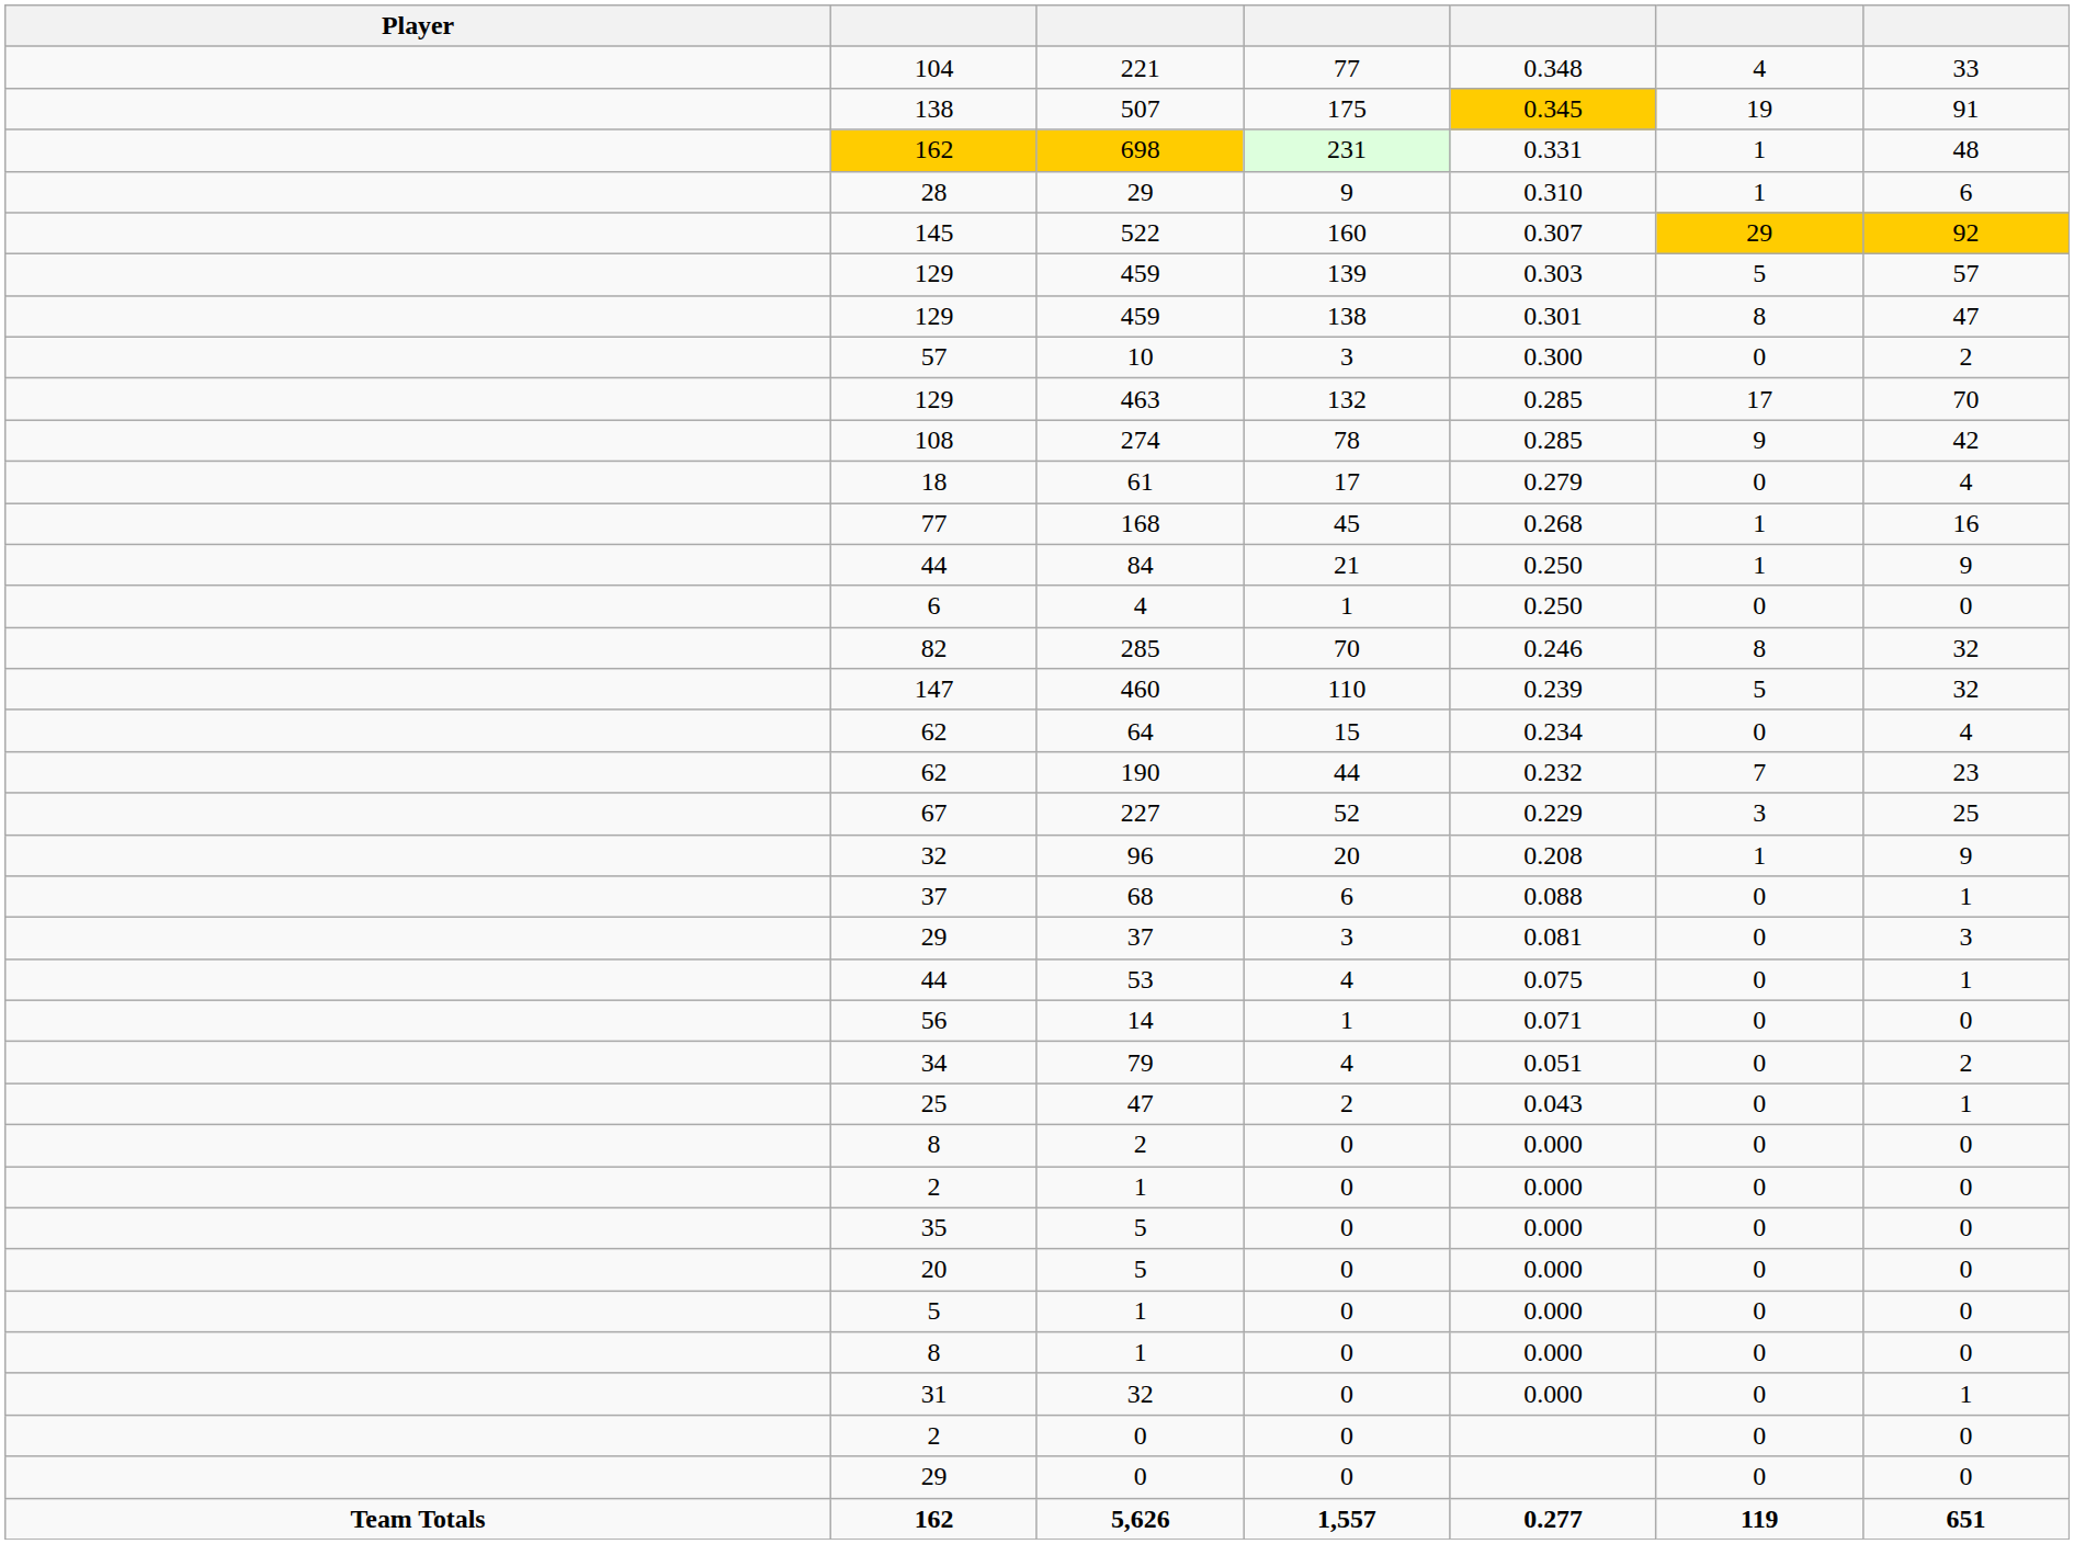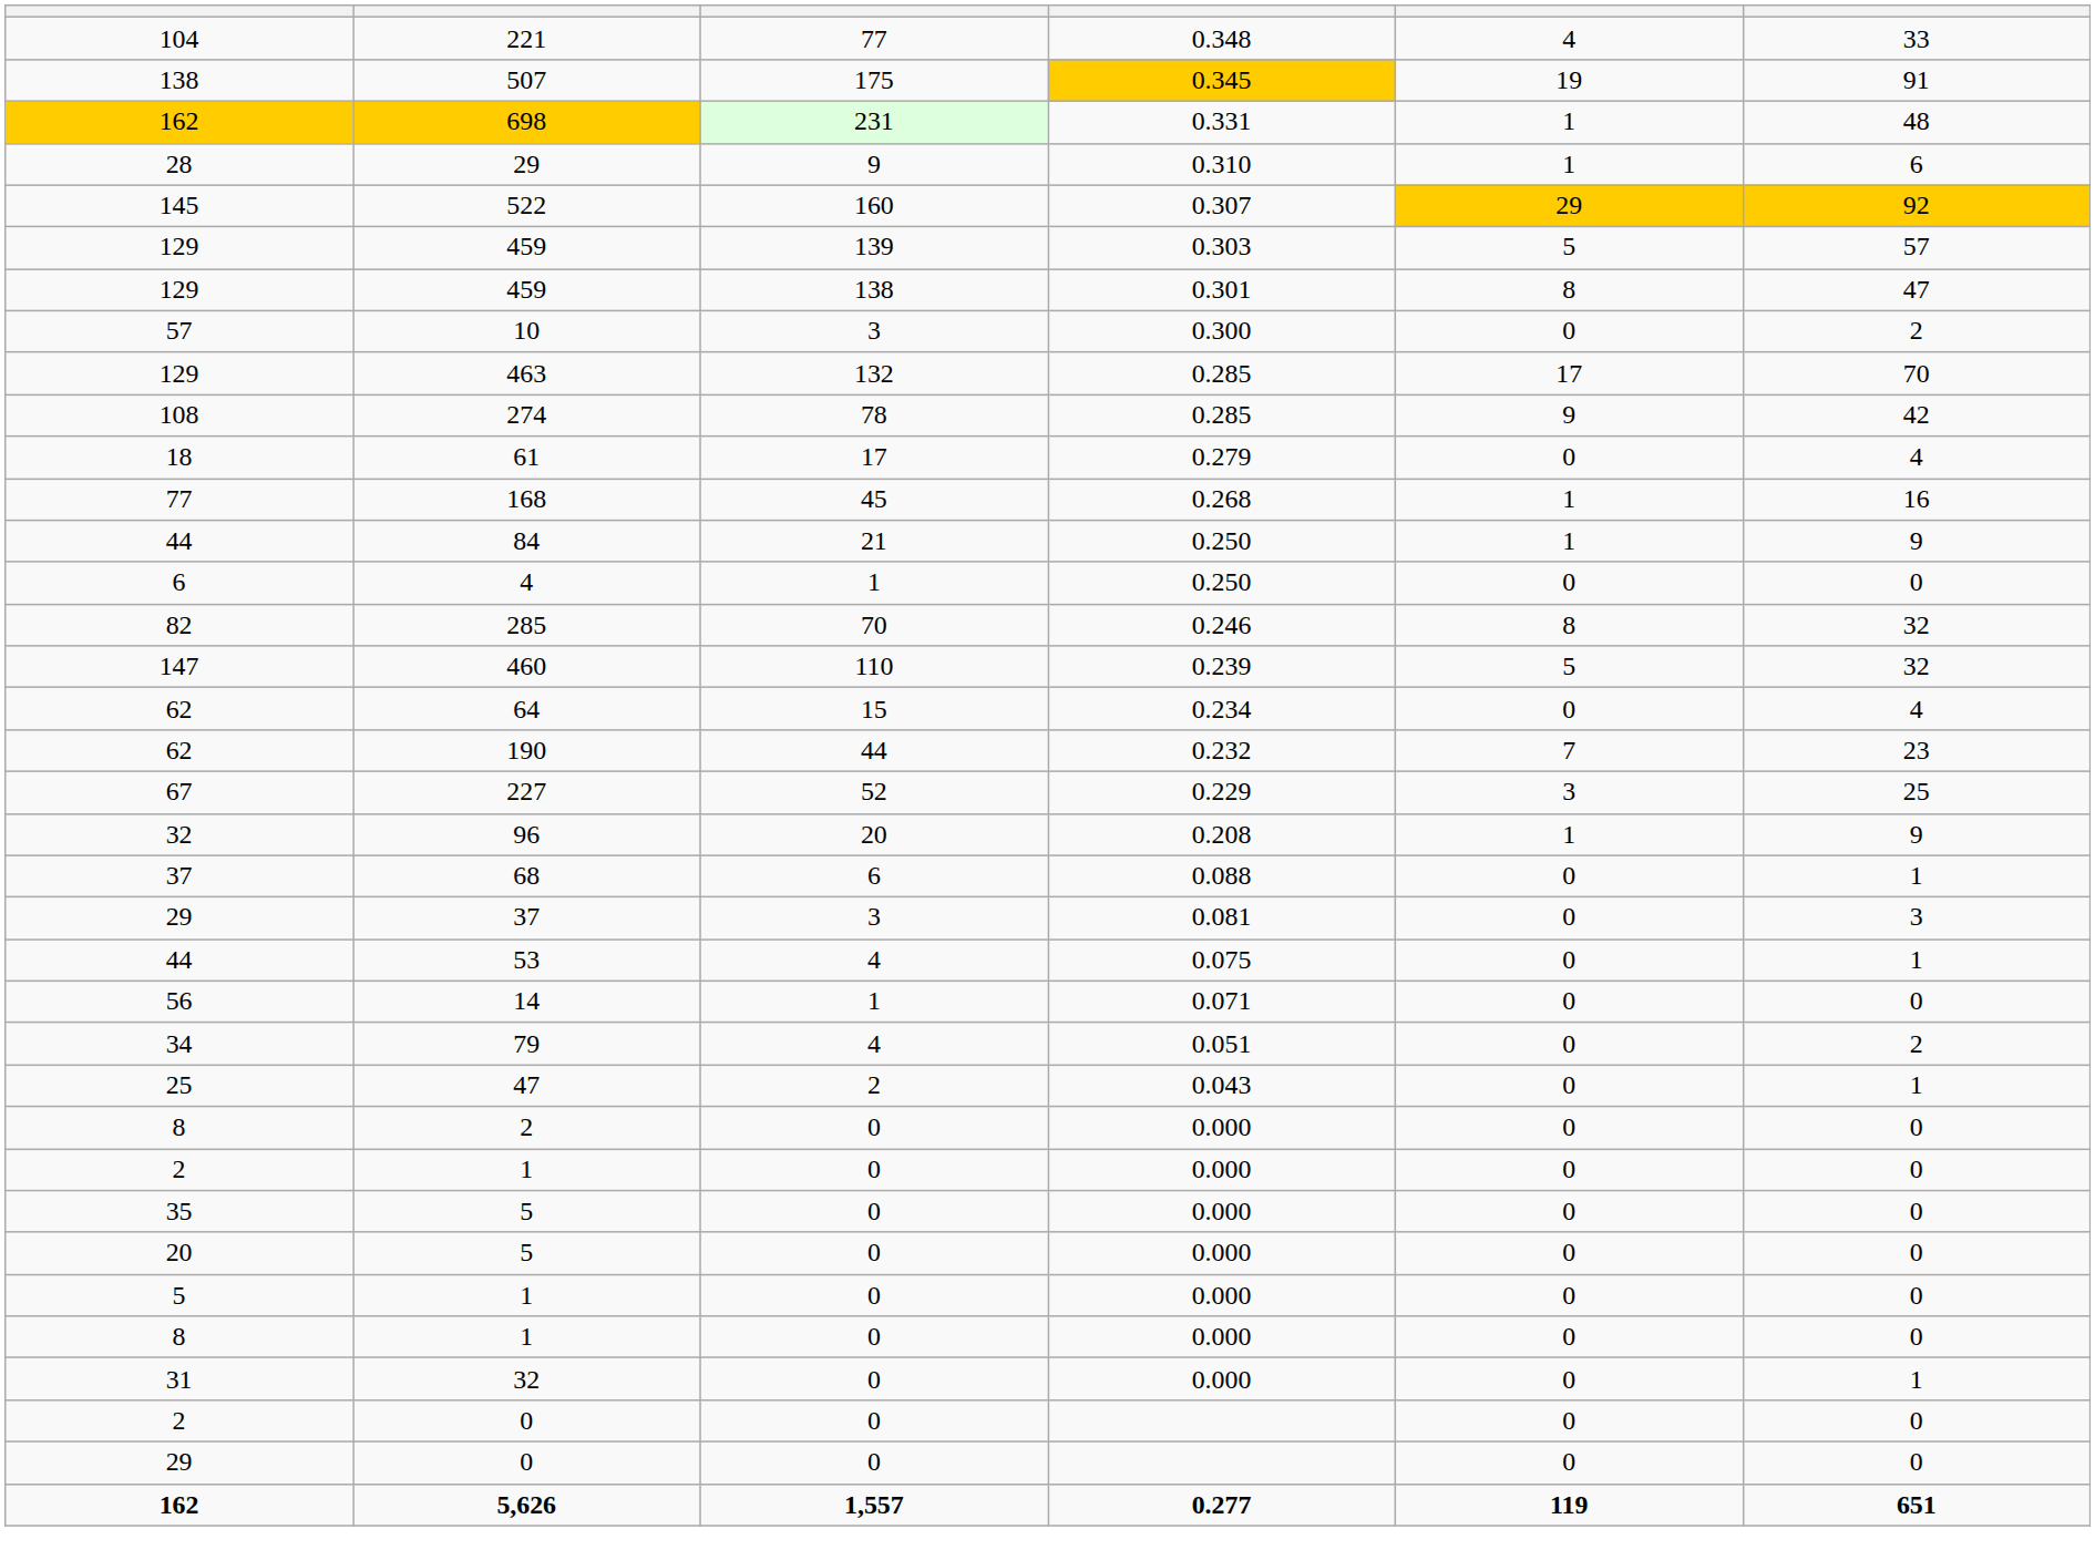- column: Player | Team Totals
